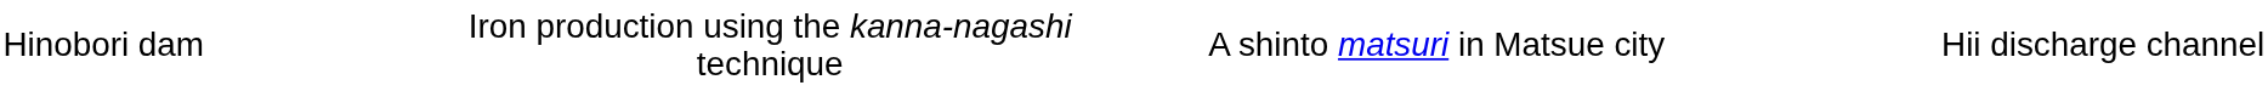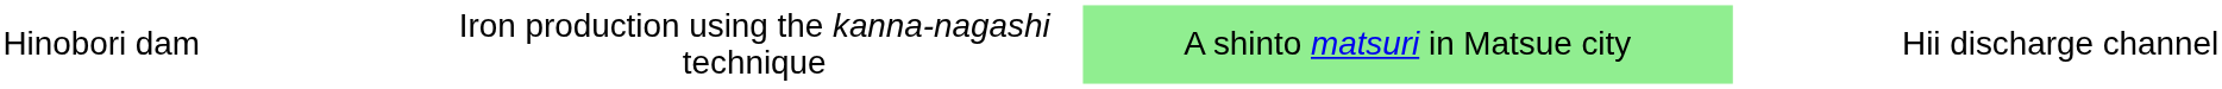Hinobori dam | column 3: no background -> lightgreen background
